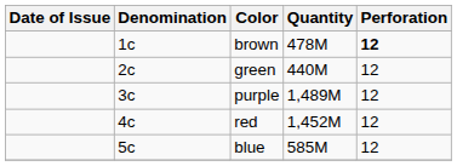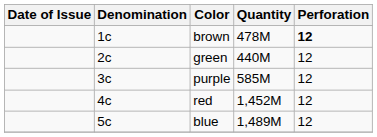purple | Quantity: 1,489M -> 585M
blue | Quantity: 585M -> 1,489M
